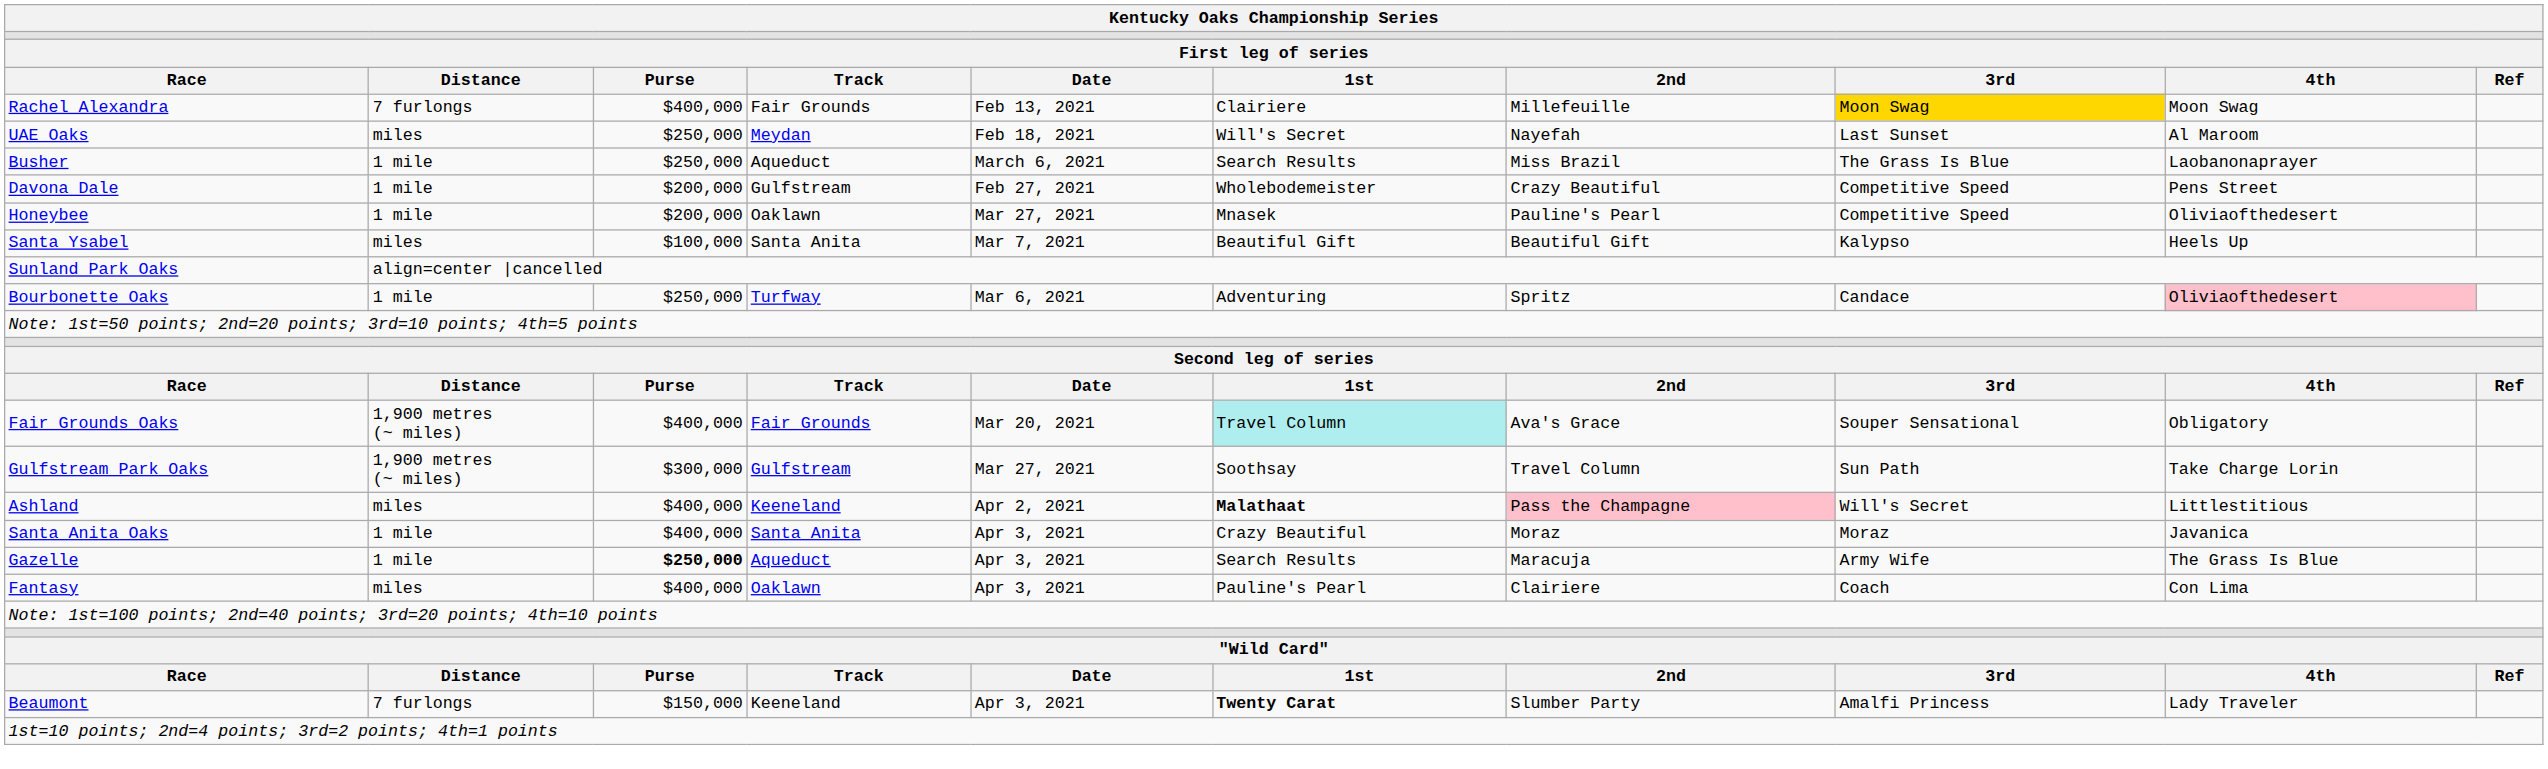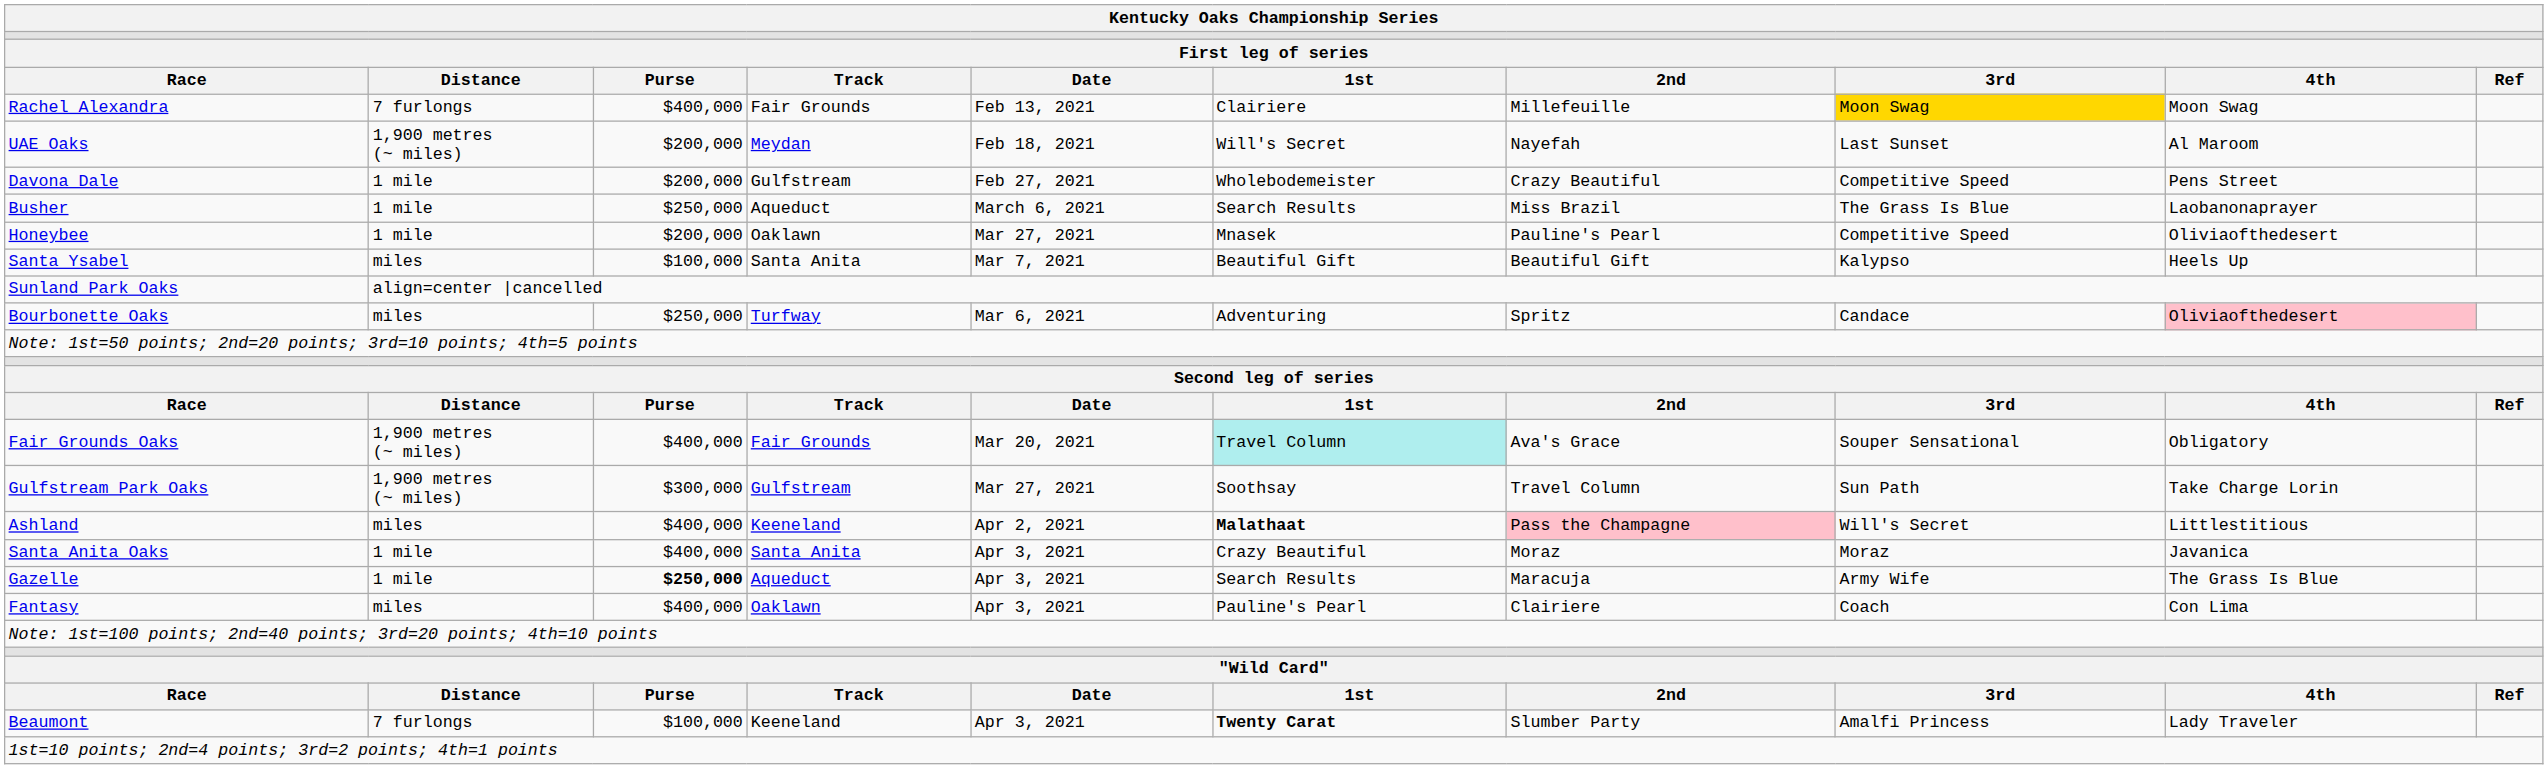UAE Oaks | column 2: miles -> 1,900 metres (~ miles)
UAE Oaks | column 3: $250,000 -> $200,000
rows swapped: Davona Dale <-> Busher
Bourbonette Oaks | column 2: 1 mile -> miles
Beaumont | column 3: $150,000 -> $100,000
